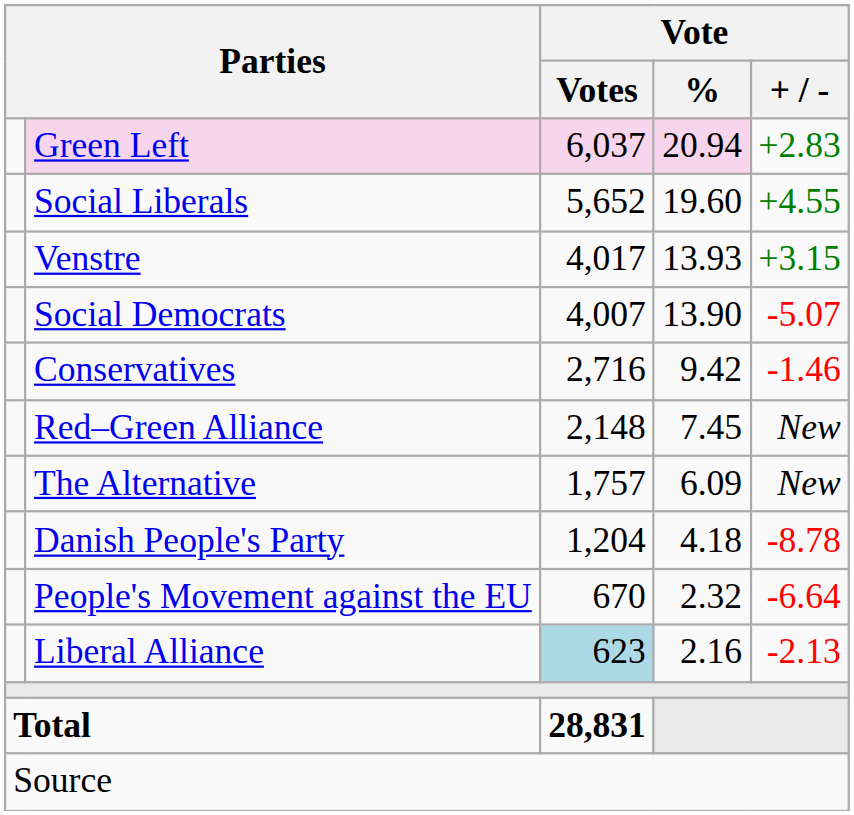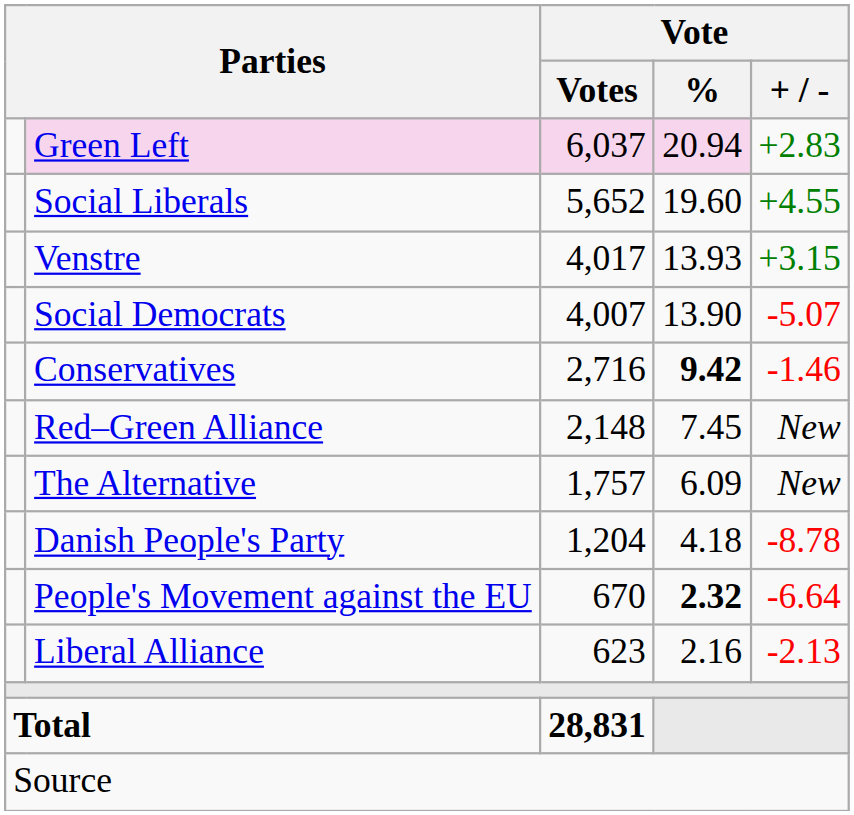Conservatives | Vote / %: normal -> bold
People's Movement against the EU | Vote / %: normal -> bold
Liberal Alliance | Vote / Votes: lightblue background -> no background
